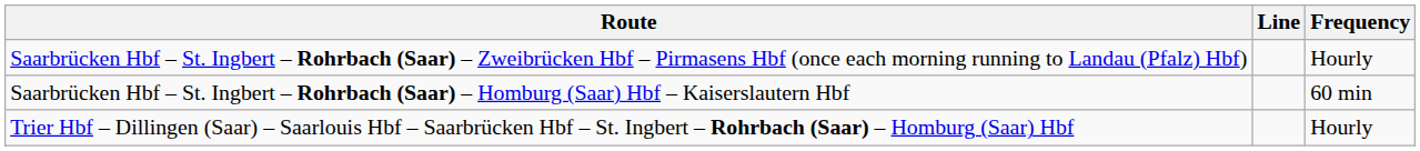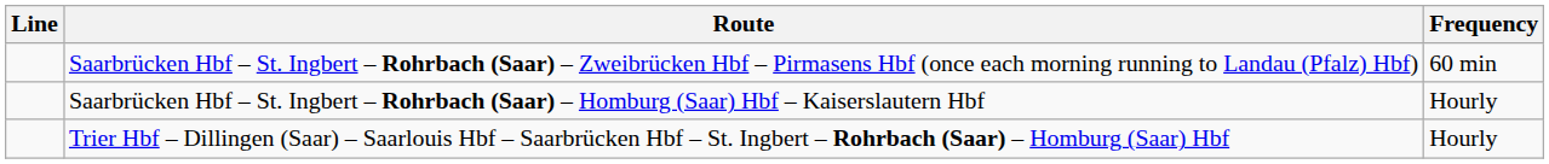columns swapped: Line <-> Route
row 2 | Frequency: Hourly -> 60 min
row 3 | Frequency: 60 min -> Hourly
